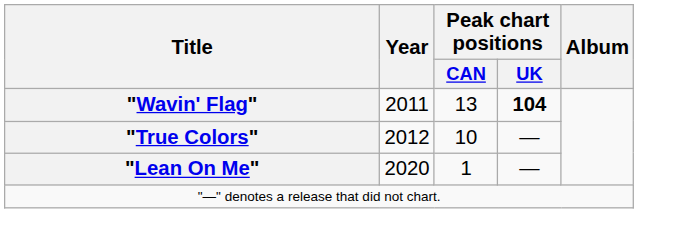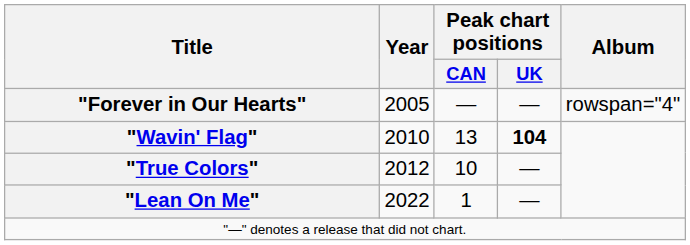+ row: "Forever in Our Hearts" | 2005 | — | — | rowspan="4"
"Wavin' Flag" | Year: 2011 -> 2010
"Lean On Me" | Year: 2020 -> 2022
